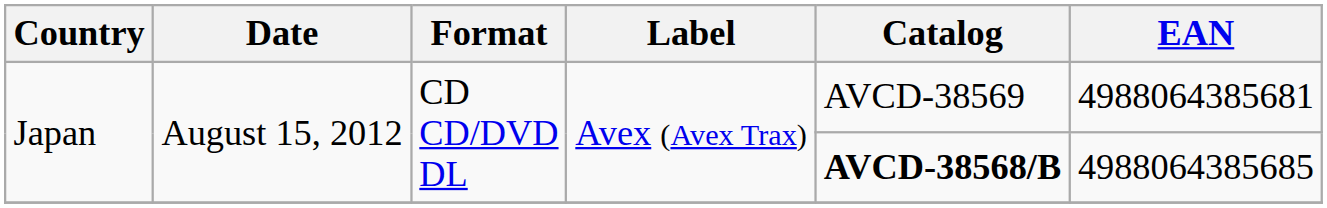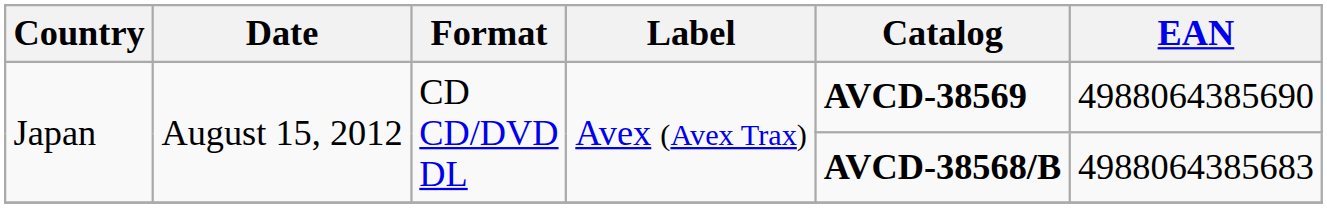row 2 | Catalog: normal -> bold
row 2 | EAN: 4988064385681 -> 4988064385690
row 3 | EAN: 4988064385685 -> 4988064385683
